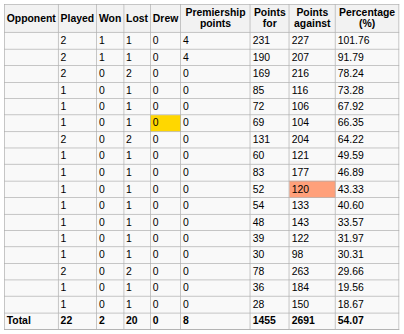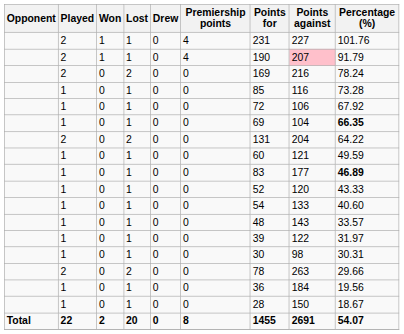row 3 | Points against: no background -> pink background
row 7 | Drew: gold background -> no background
row 7 | Percentage (%): normal -> bold
row 10 | Percentage (%): normal -> bold
row 11 | Points against: lightsalmon background -> no background
